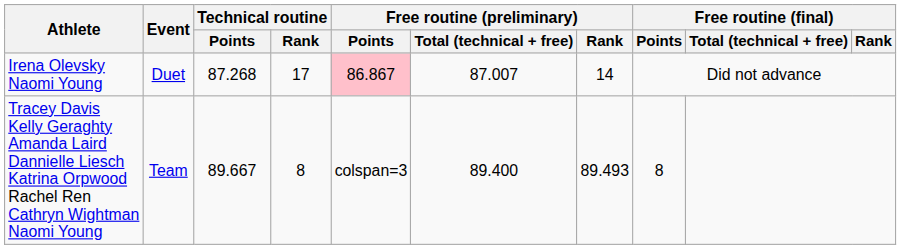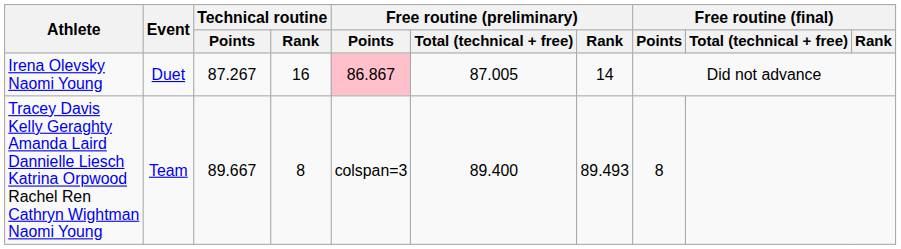Irena Olevsky Naomi Young | Technical routine / Points: 87.268 -> 87.267
Irena Olevsky Naomi Young | Technical routine / Rank: 17 -> 16
Irena Olevsky Naomi Young | Free routine (preliminary) / Total (technical + free): 87.007 -> 87.005
